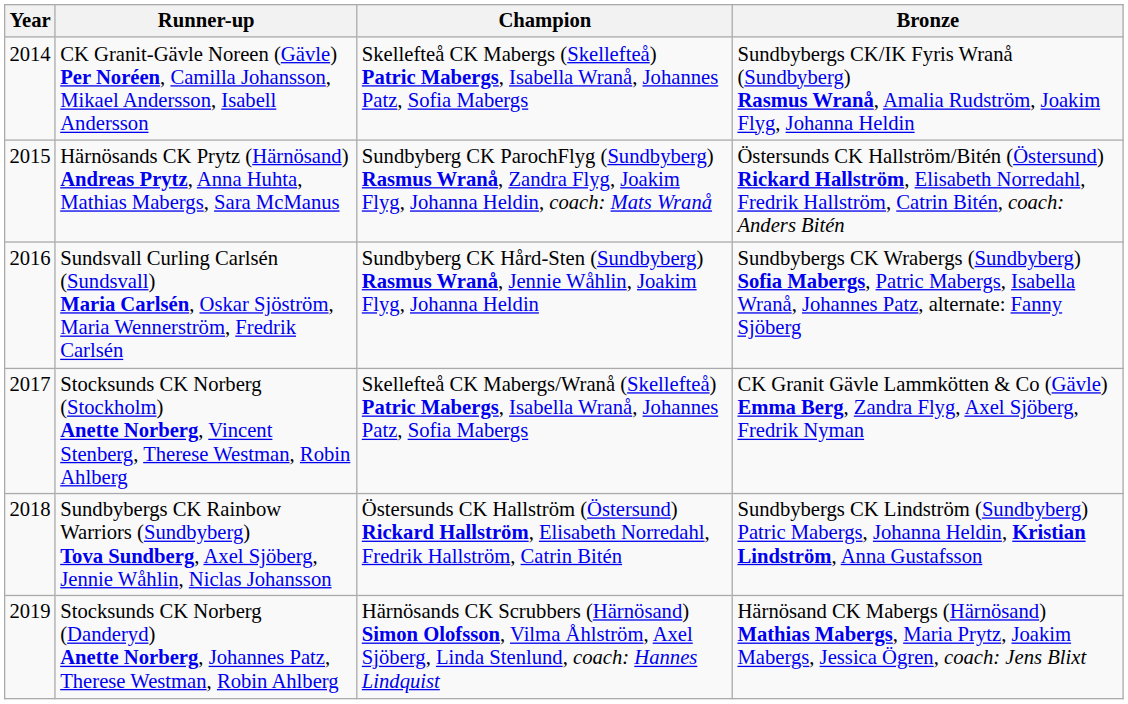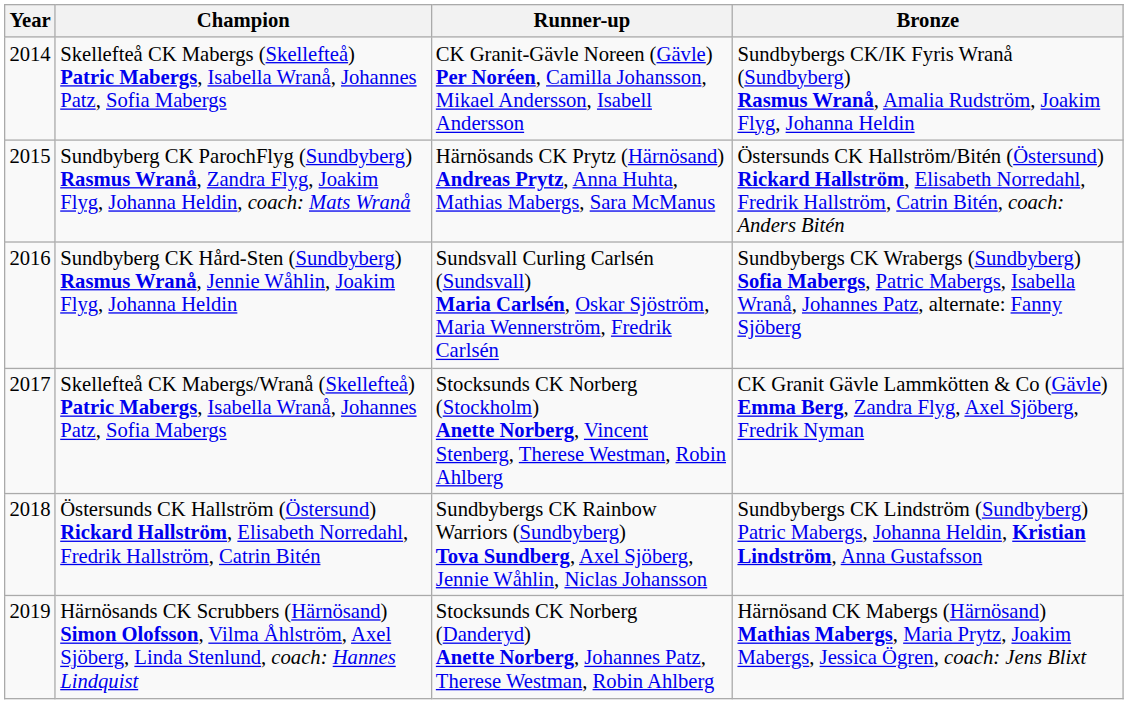columns swapped: Champion <-> Runner-up
